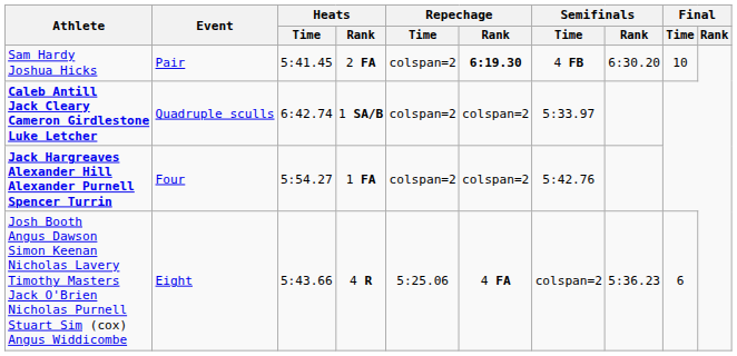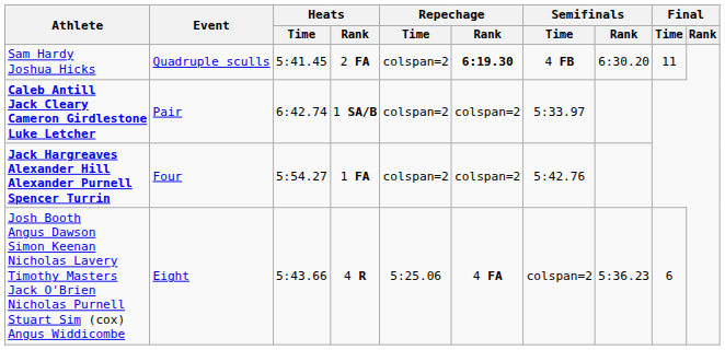Sam Hardy Joshua Hicks | Event: Pair -> Quadruple sculls
Sam Hardy Joshua Hicks | Final / Time: 10 -> 11
Caleb Antill Jack Cleary Cameron Girdlestone Luke Letcher | Event: Quadruple sculls -> Pair
